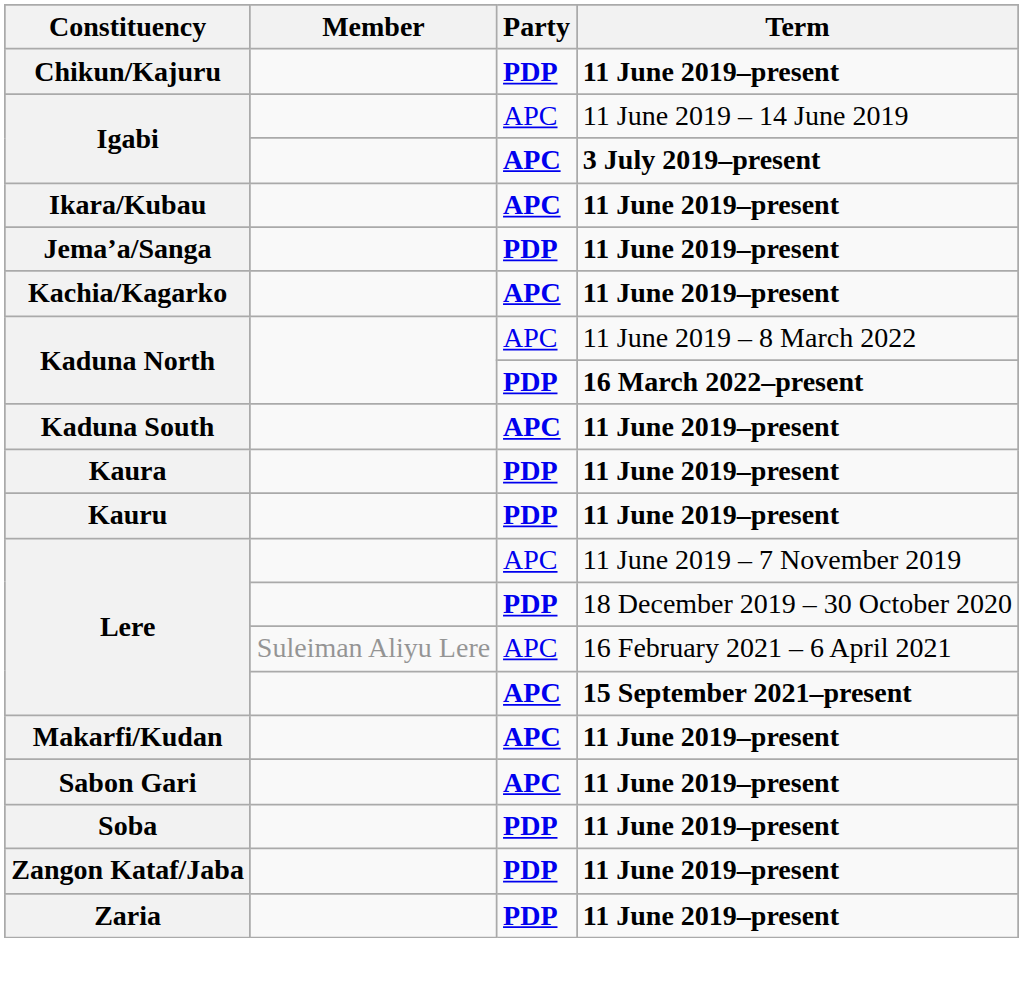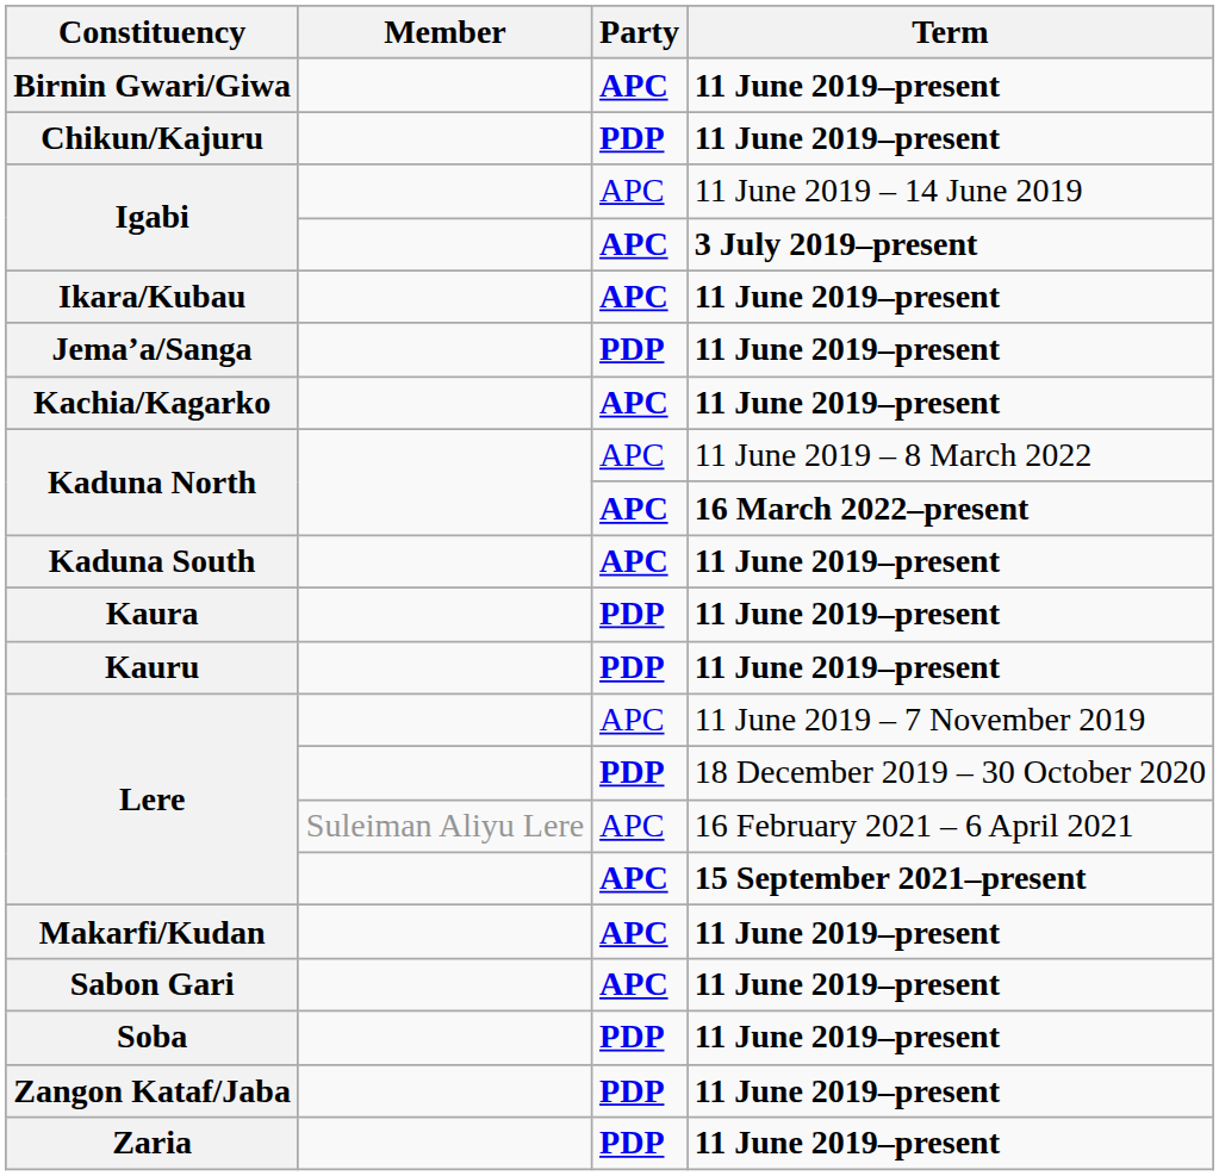+ row: Birnin Gwari/Giwa | APC | 11 June 2019–present
Kaduna North / 16 March 2022–present | Party: PDP -> APC
